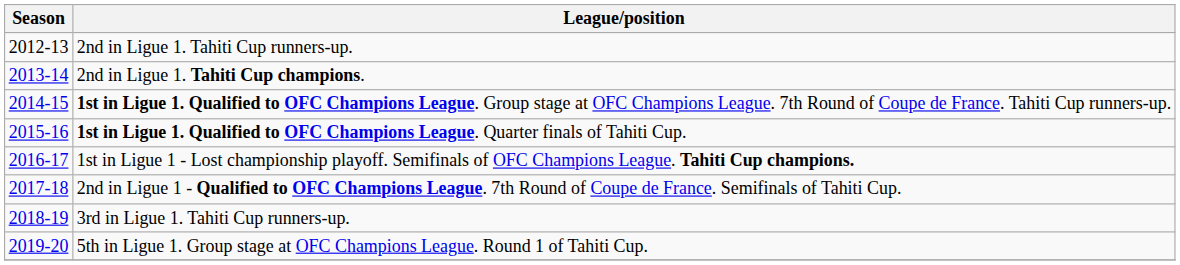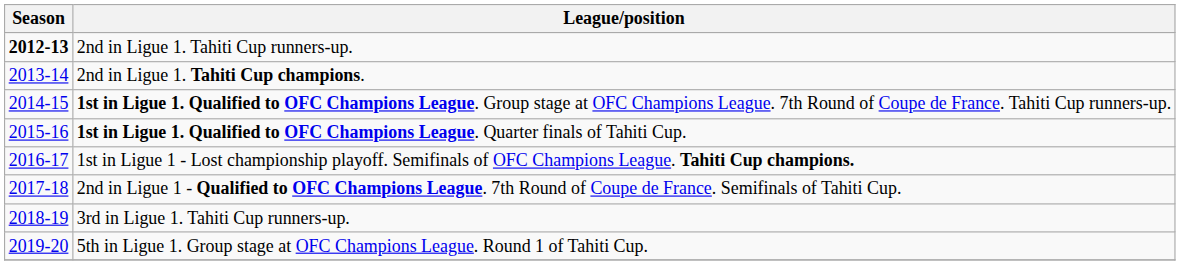2nd in Ligue 1. Tahiti Cup runners-up. | Season: normal -> bold
